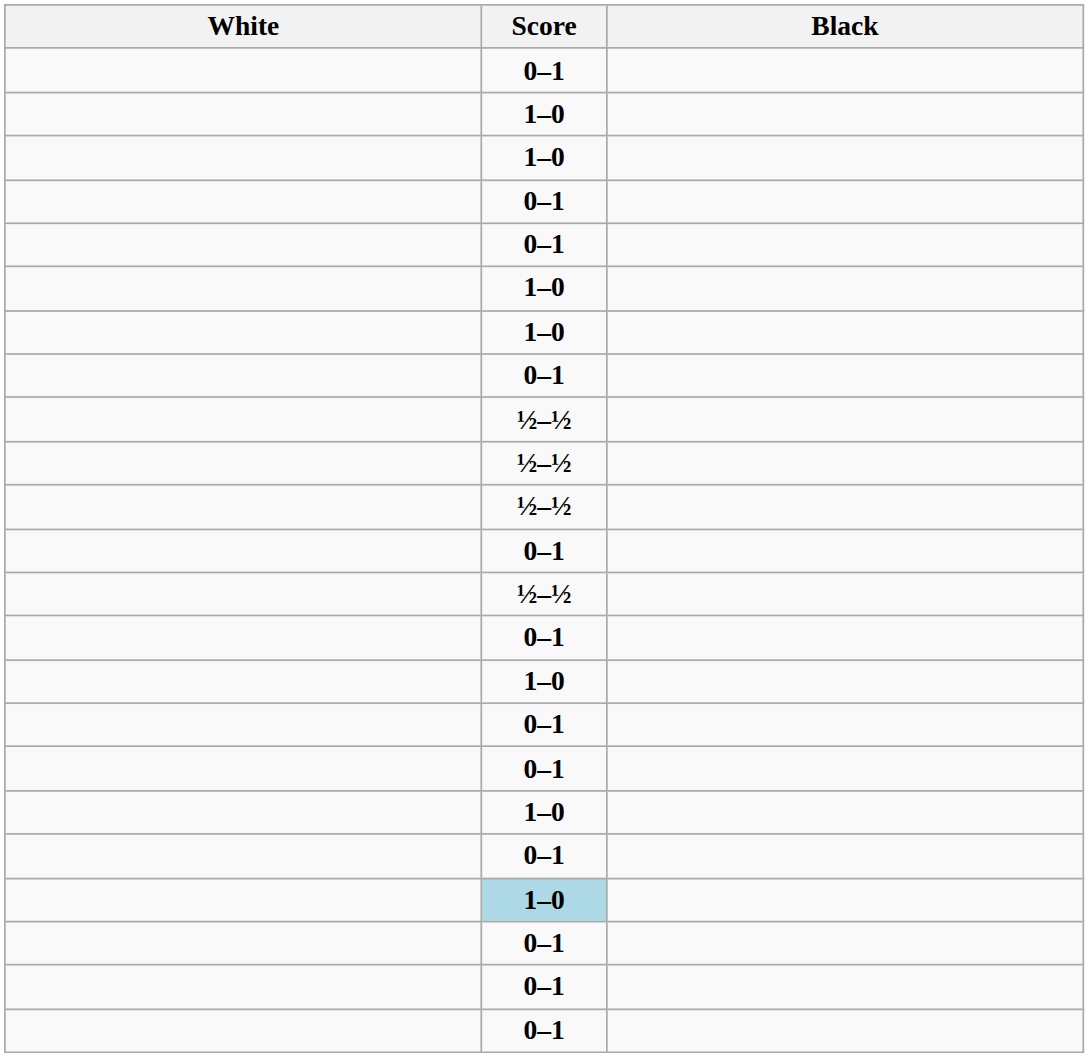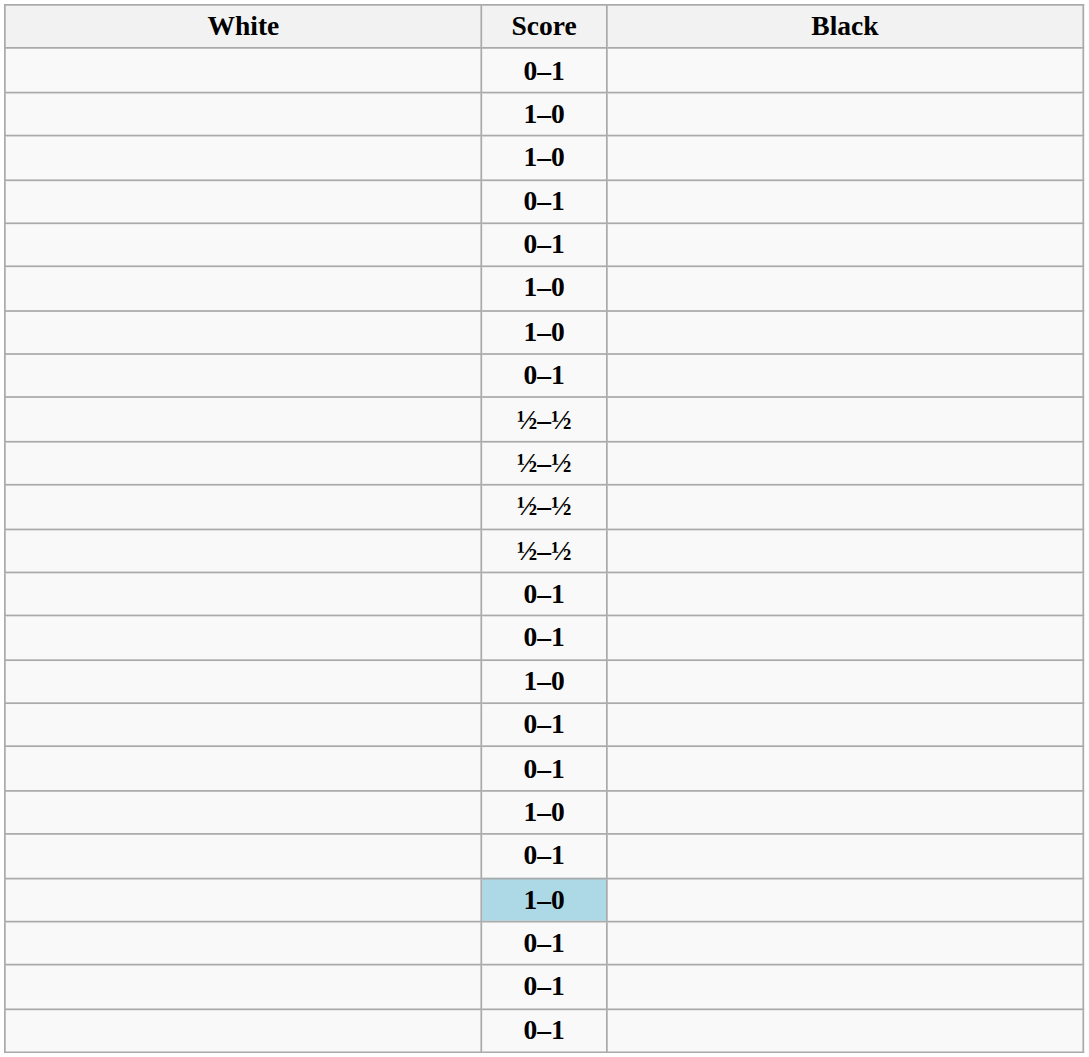row 13 | Score: 0–1 -> ½–½
row 14 | Score: ½–½ -> 0–1
